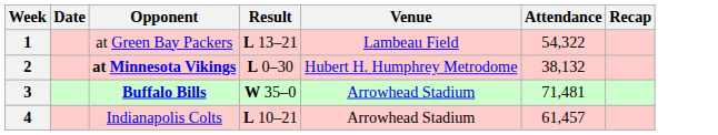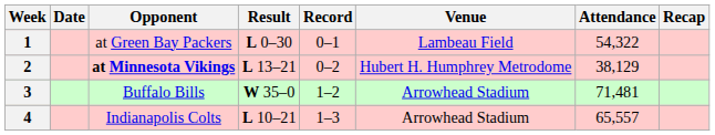+ column: Record | 0–1 | 0–2 | 1–2 | 1–3
1 | Result: L 13–21 -> L 0–30
2 | Result: L 0–30 -> L 13–21
2 | Attendance: 38,132 -> 38,129
3 | Opponent: bold -> normal
4 | Attendance: 61,457 -> 65,557
